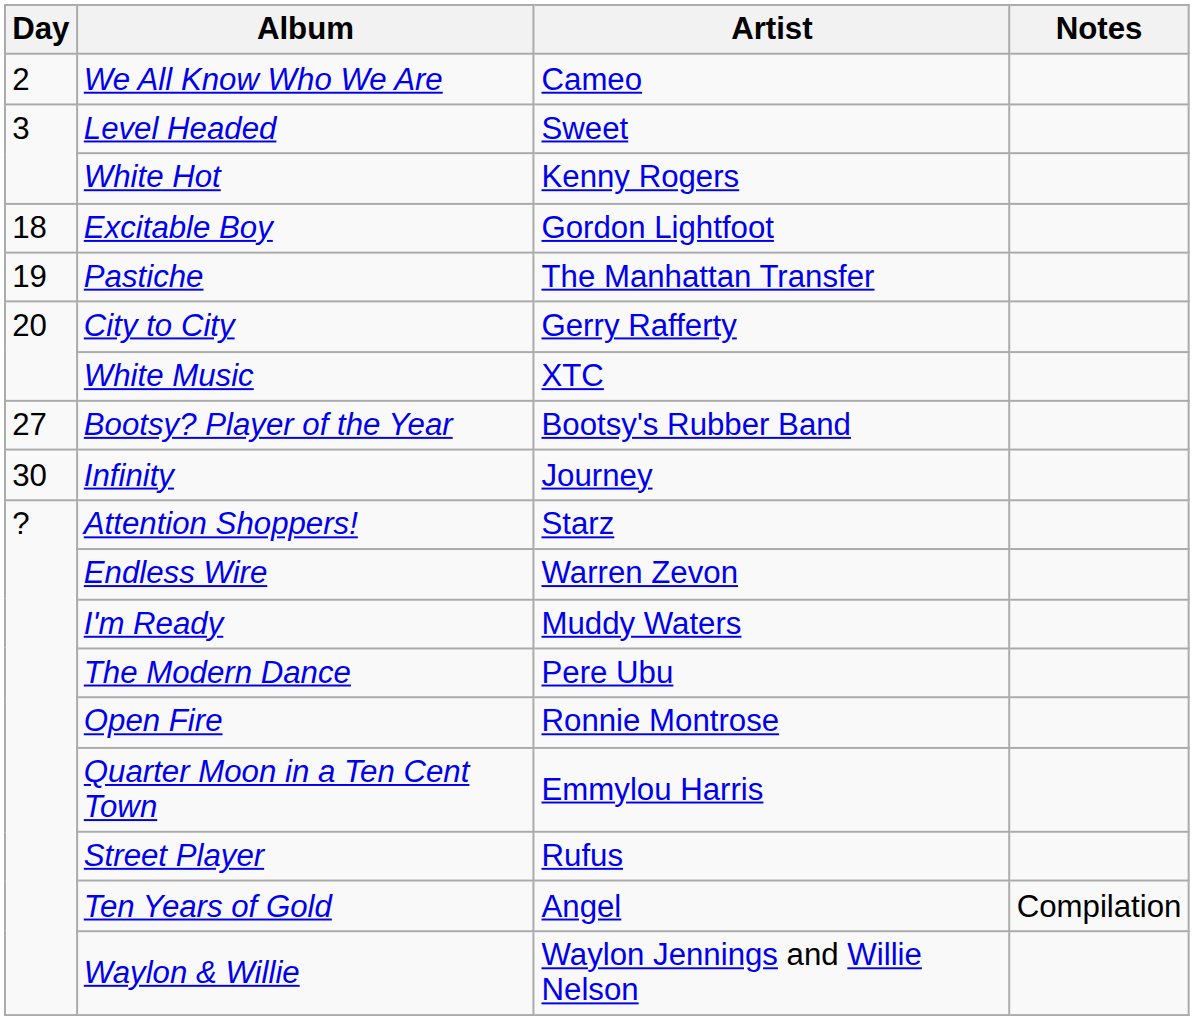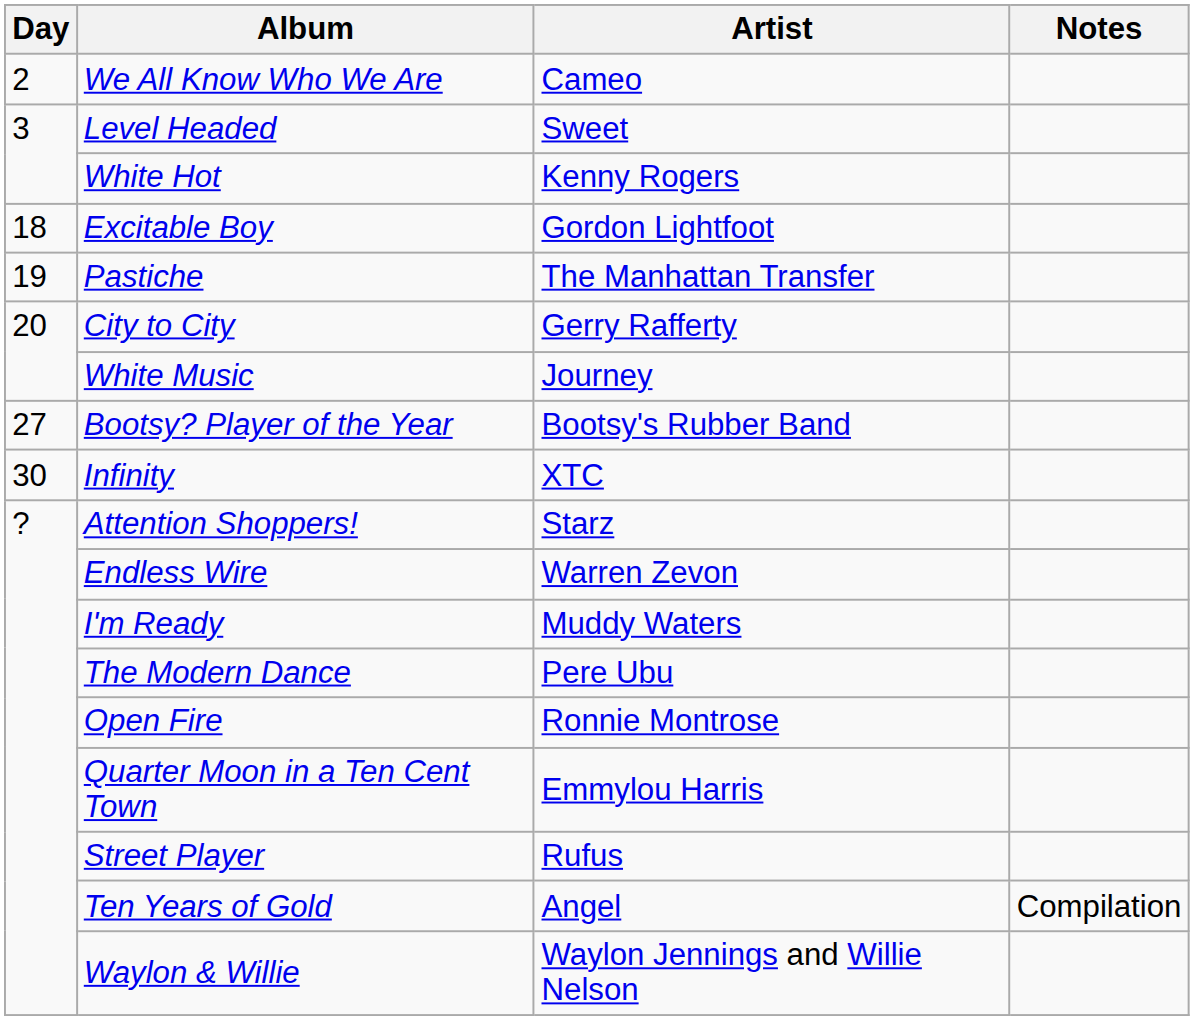White Music | Artist: XTC -> Journey
Infinity | Artist: Journey -> XTC
